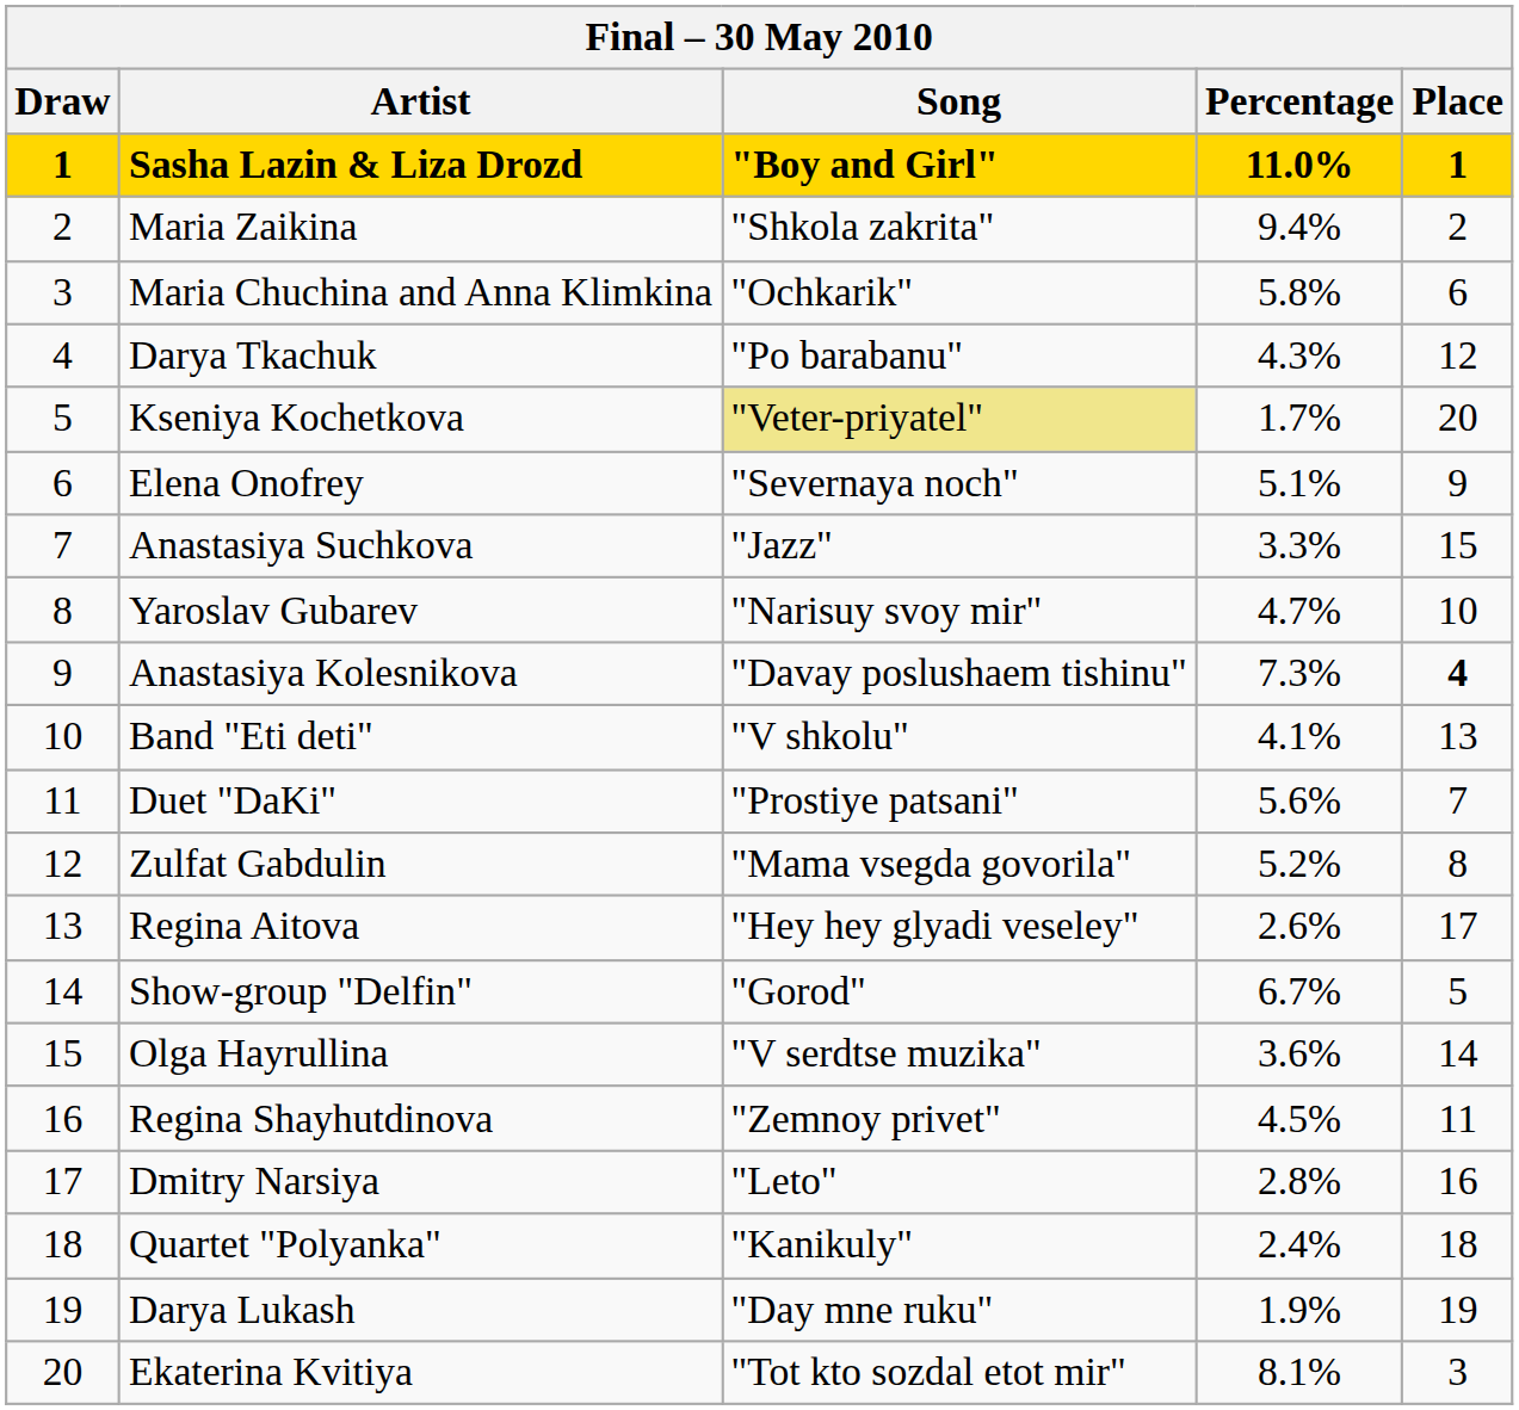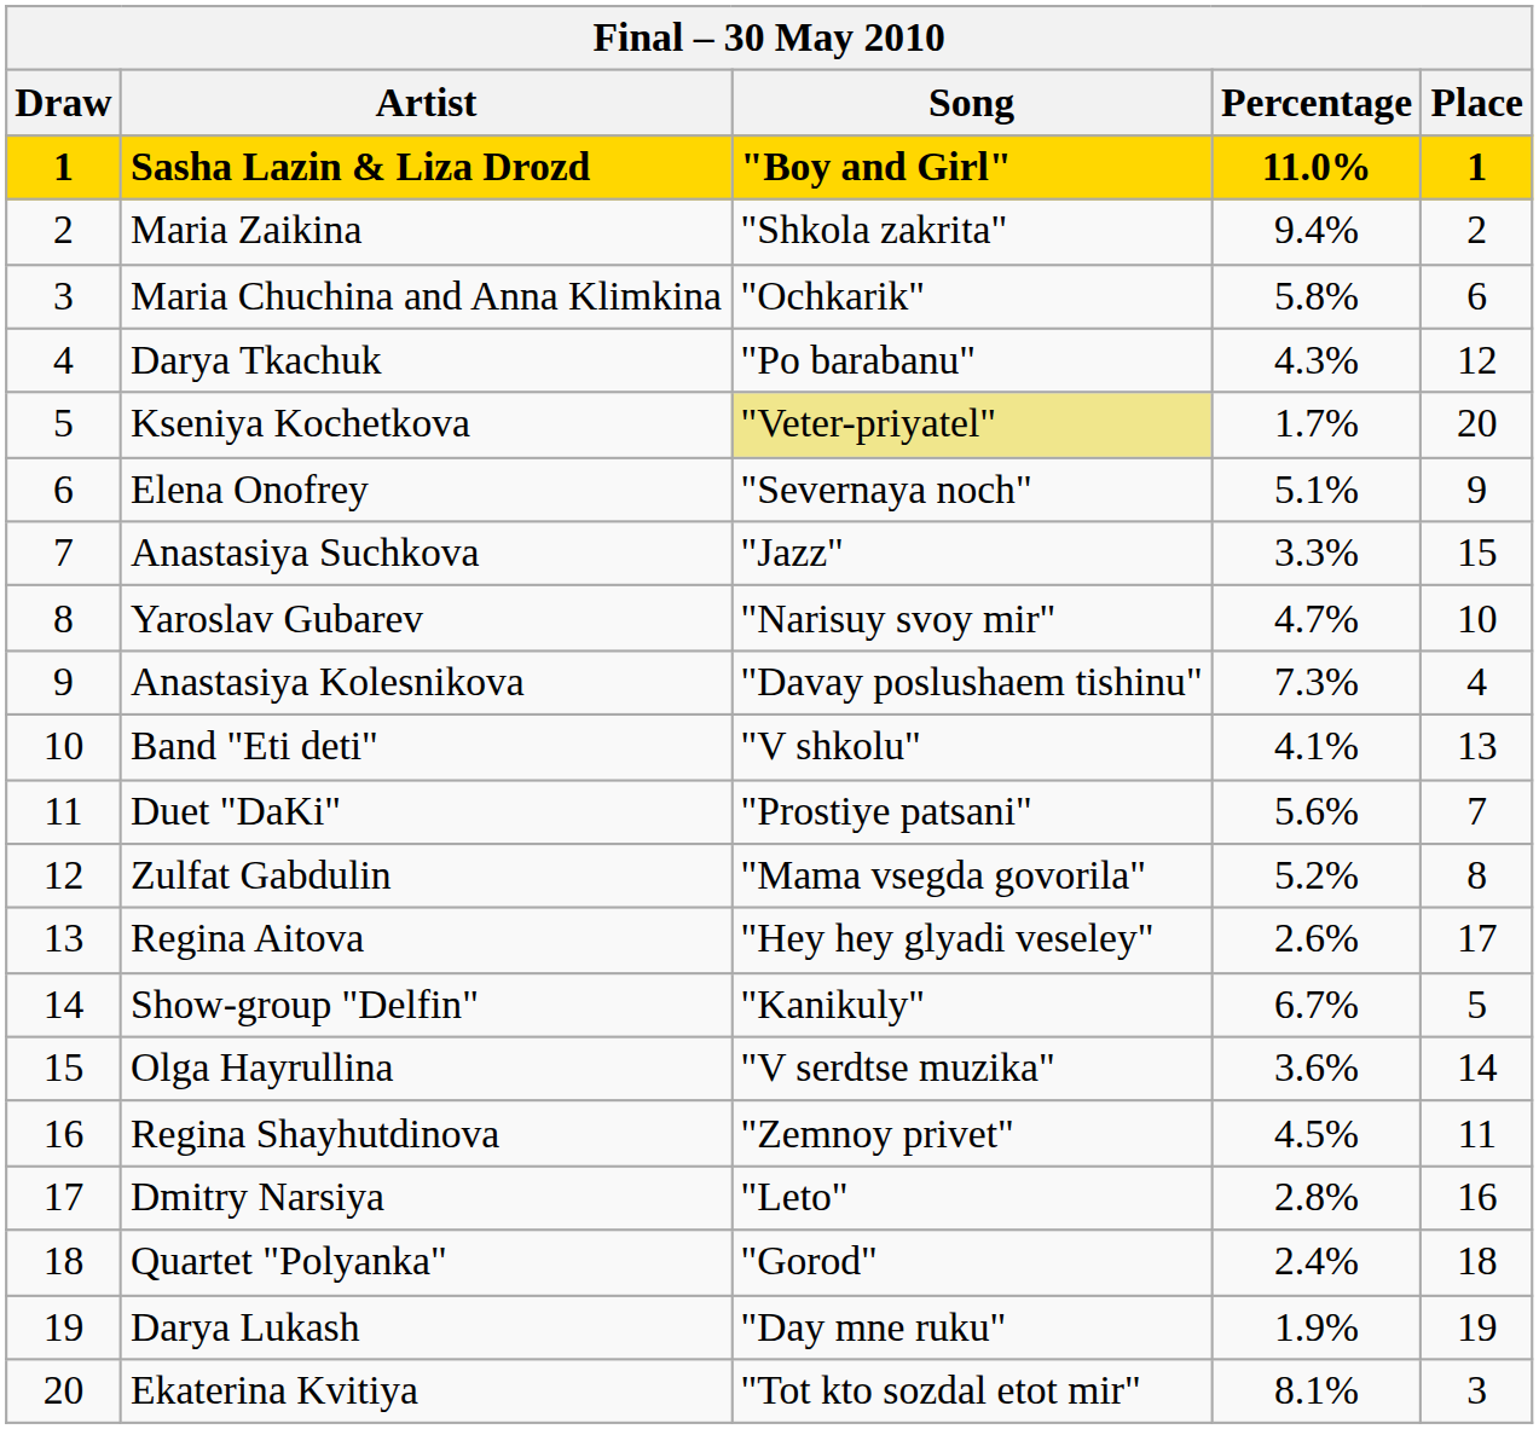Anastasiya Kolesnikova | Place: bold -> normal
Show-group "Delfin" | Song: "Gorod" -> "Kanikuly"
Quartet "Polyanka" | Song: "Kanikuly" -> "Gorod"
